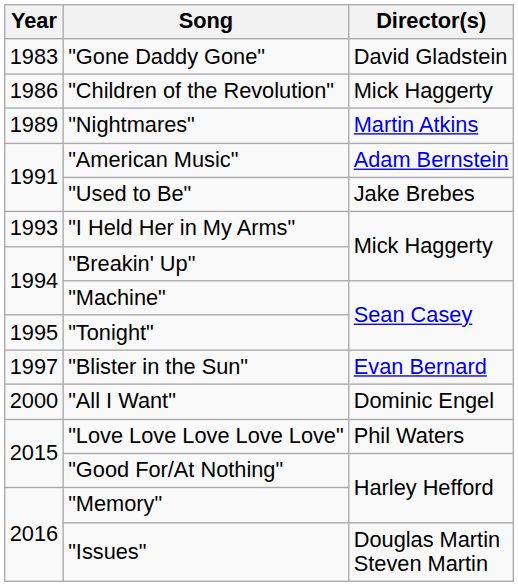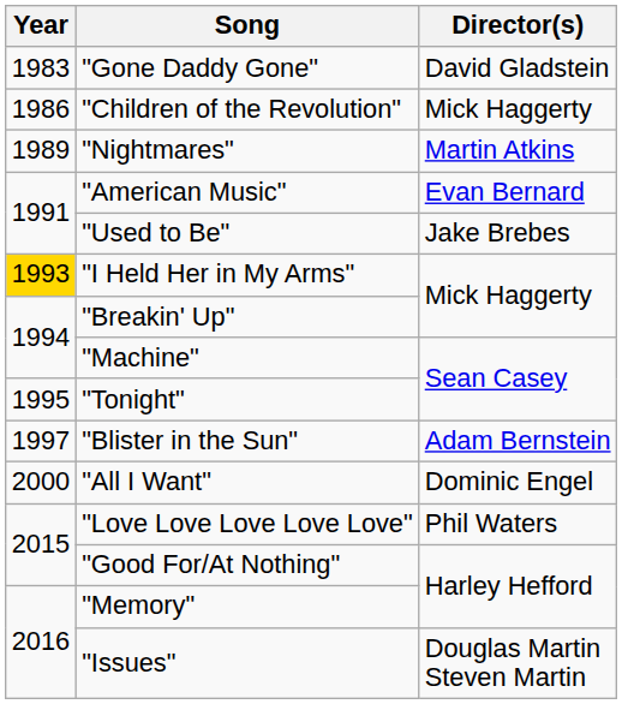"American Music" | Director(s): Adam Bernstein -> Evan Bernard
"I Held Her in My Arms" | Year: no background -> gold background
"Blister in the Sun" | Director(s): Evan Bernard -> Adam Bernstein
